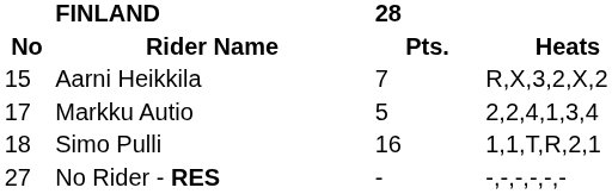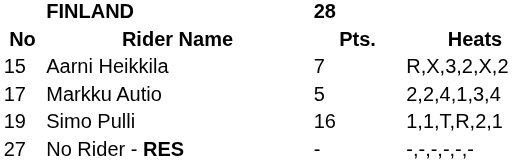Simo Pulli | No: 18 -> 19
